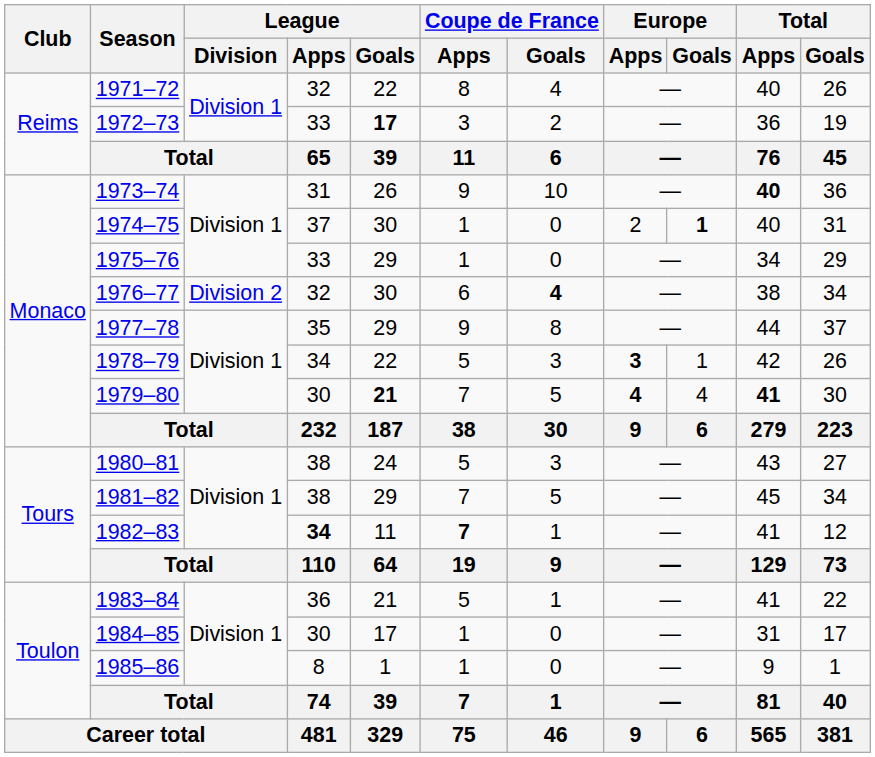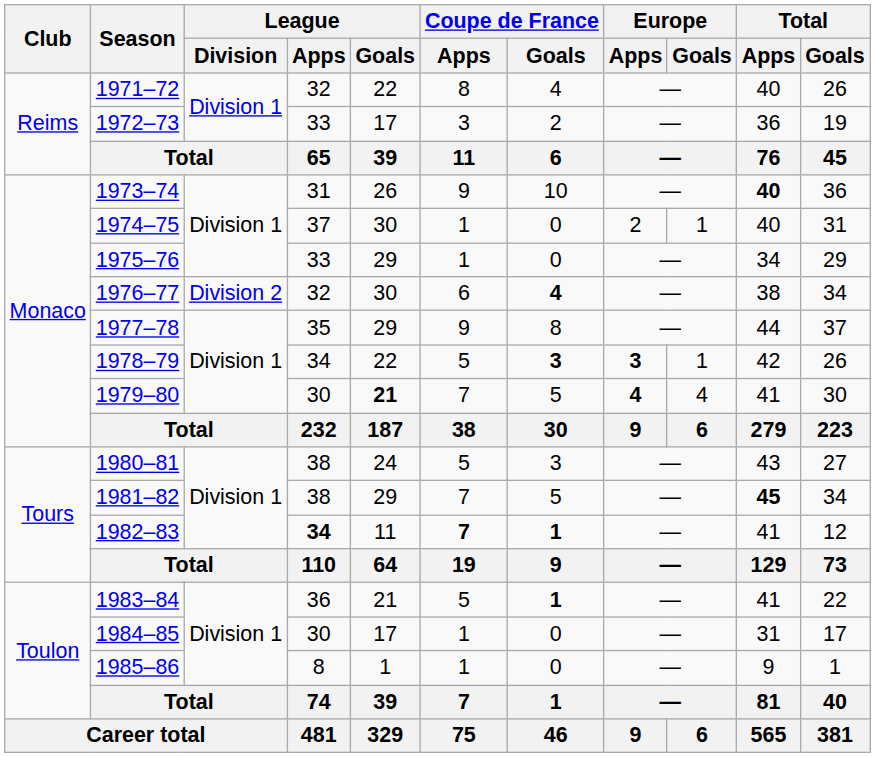1972–73 | League / Goals: bold -> normal
1974–75 | Europe / Goals: bold -> normal
1978–79 | Coupe de France / Goals: normal -> bold
1979–80 | Total / Apps: bold -> normal
1981–82 | Total / Apps: normal -> bold
1982–83 | Coupe de France / Goals: normal -> bold
1983–84 | Coupe de France / Goals: normal -> bold
